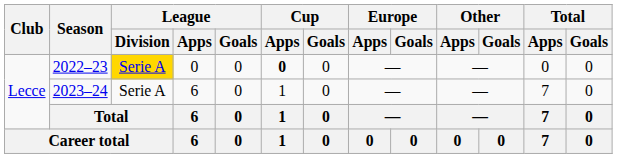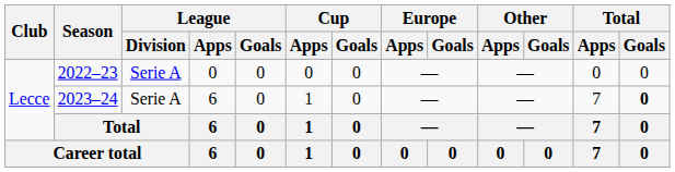2022–23 | League / Division: gold background -> no background
2022–23 | Cup / Apps: bold -> normal
2023–24 | Total / Goals: normal -> bold
